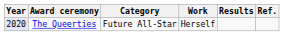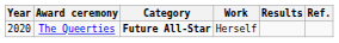row 2 | Year: lavender background -> no background
row 2 | Category: normal -> bold
